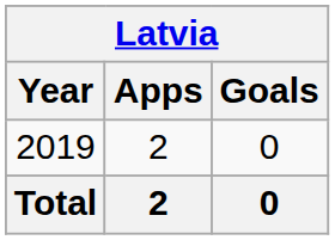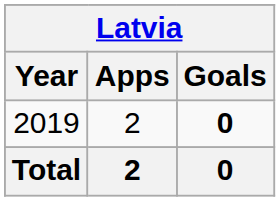2019 | Goals: normal -> bold
